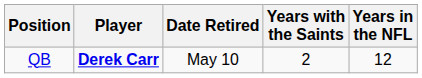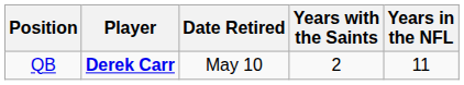QB | Years in the NFL: 12 -> 11
